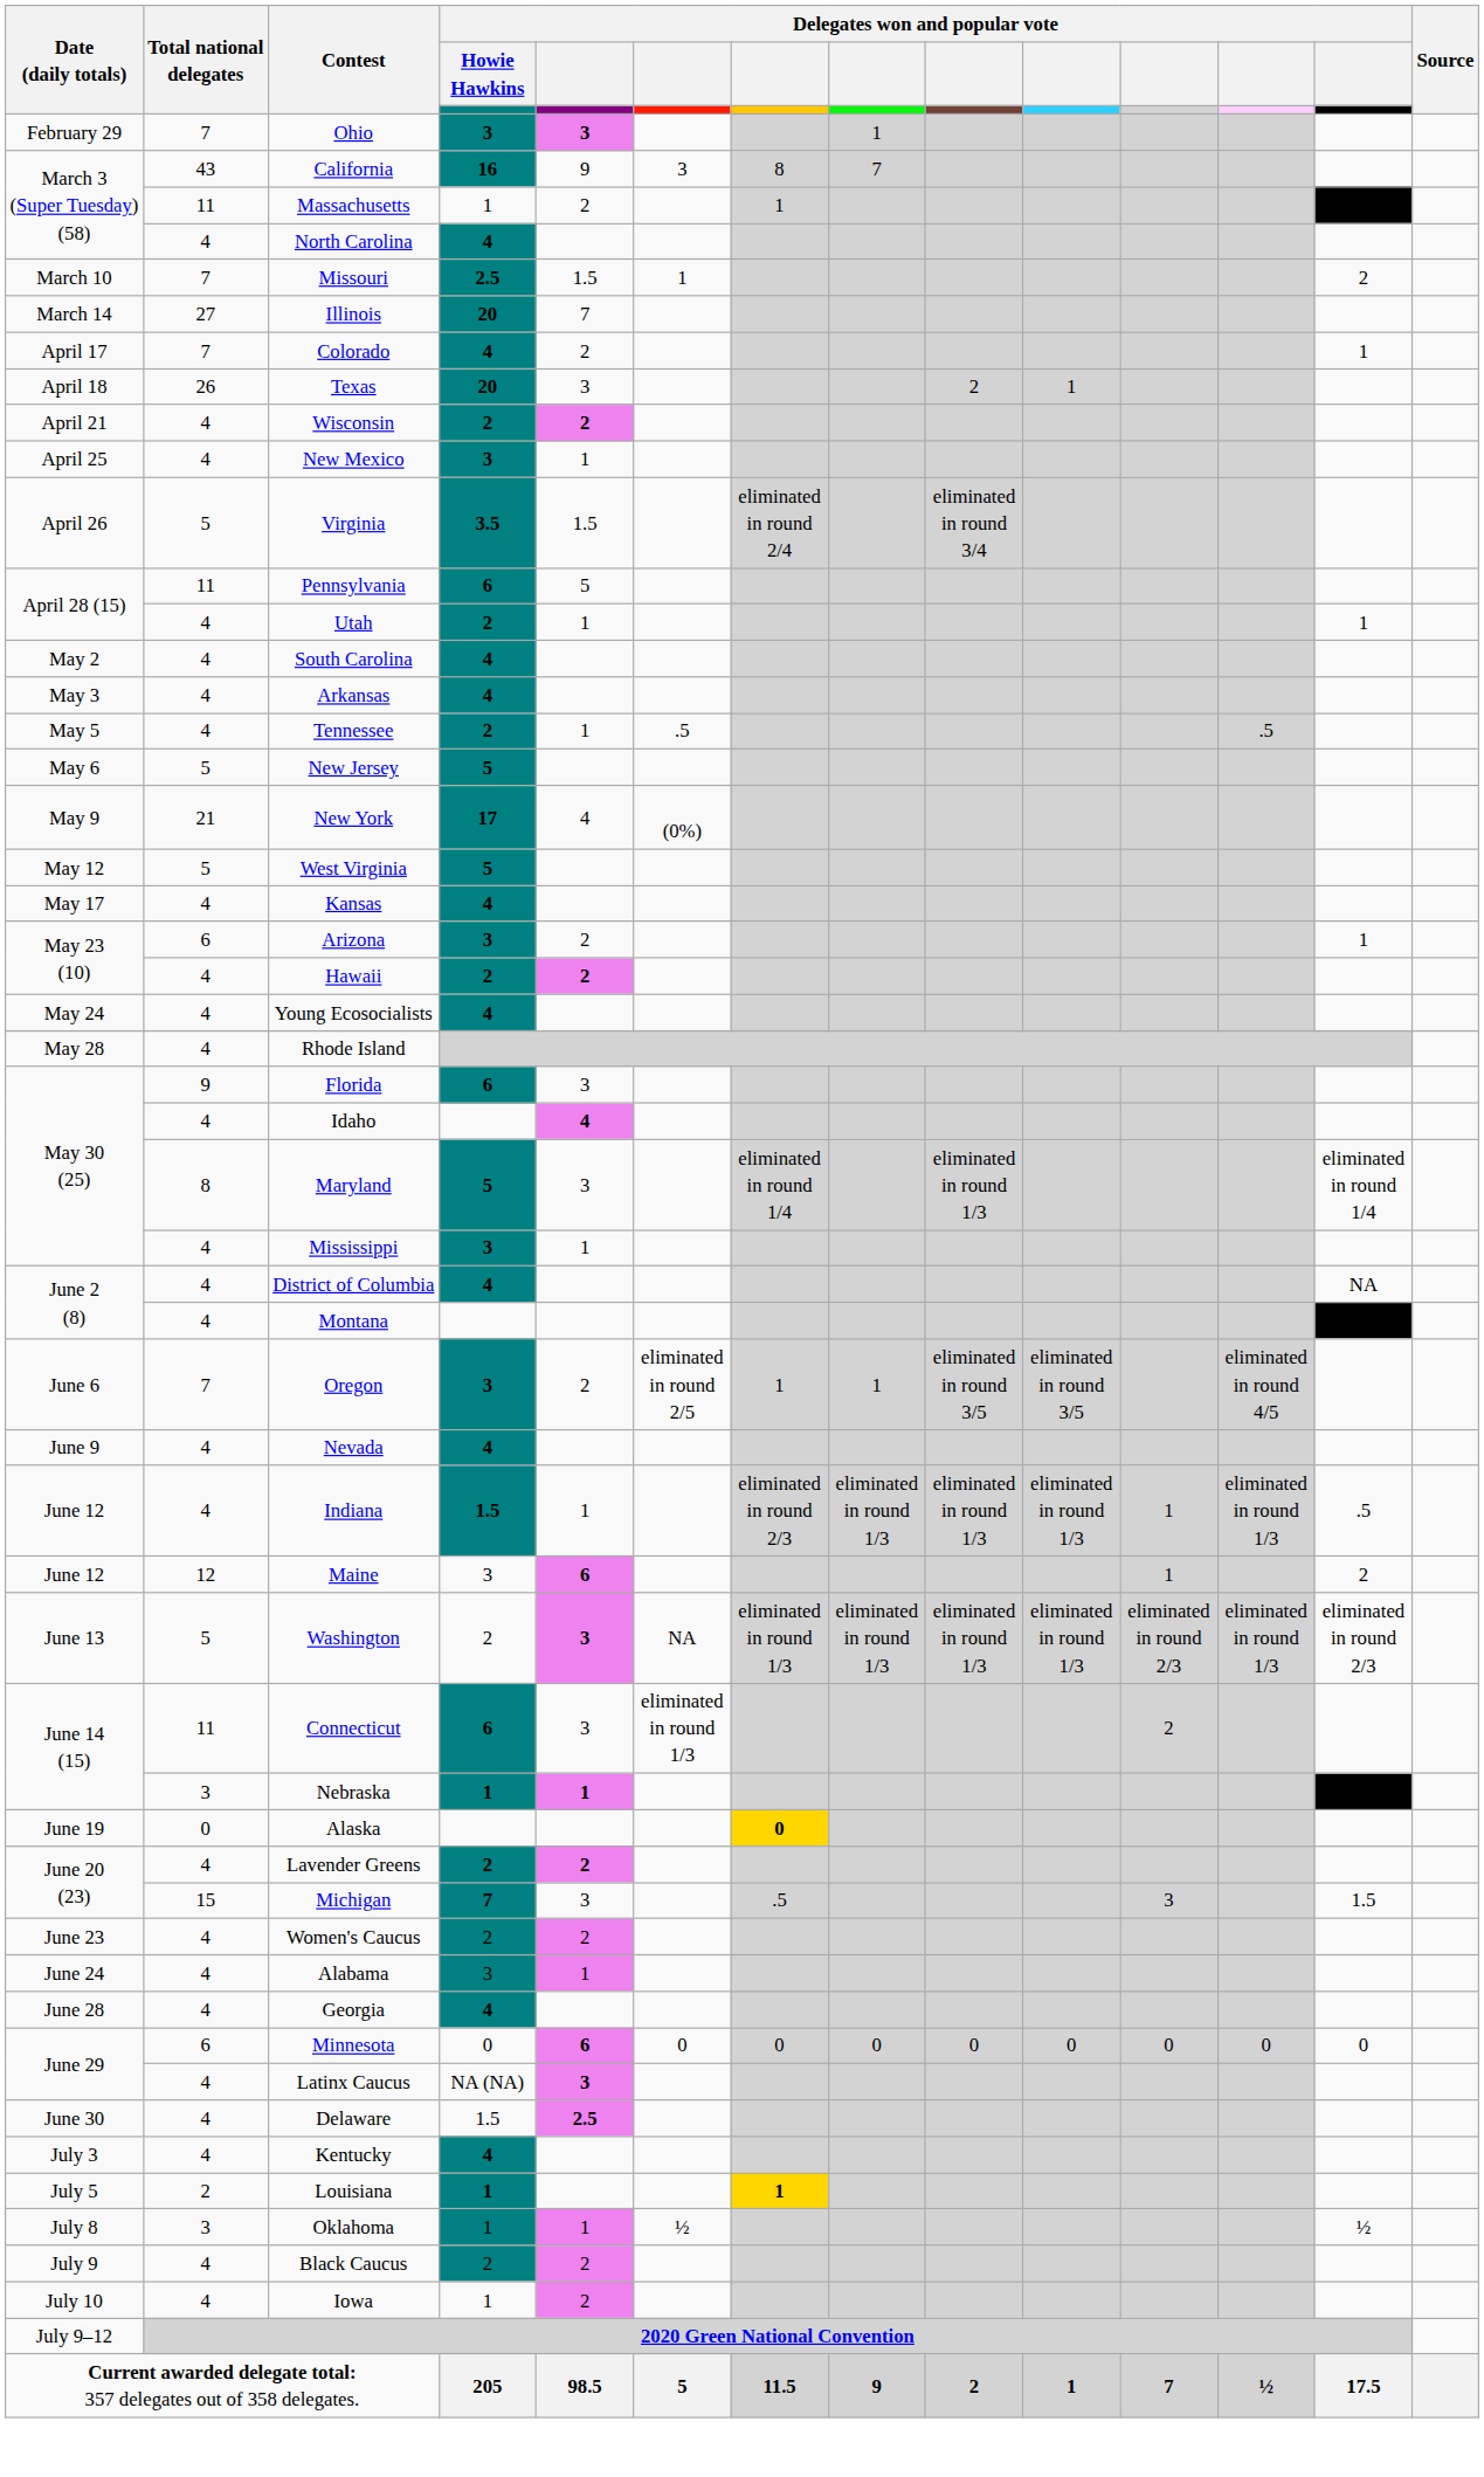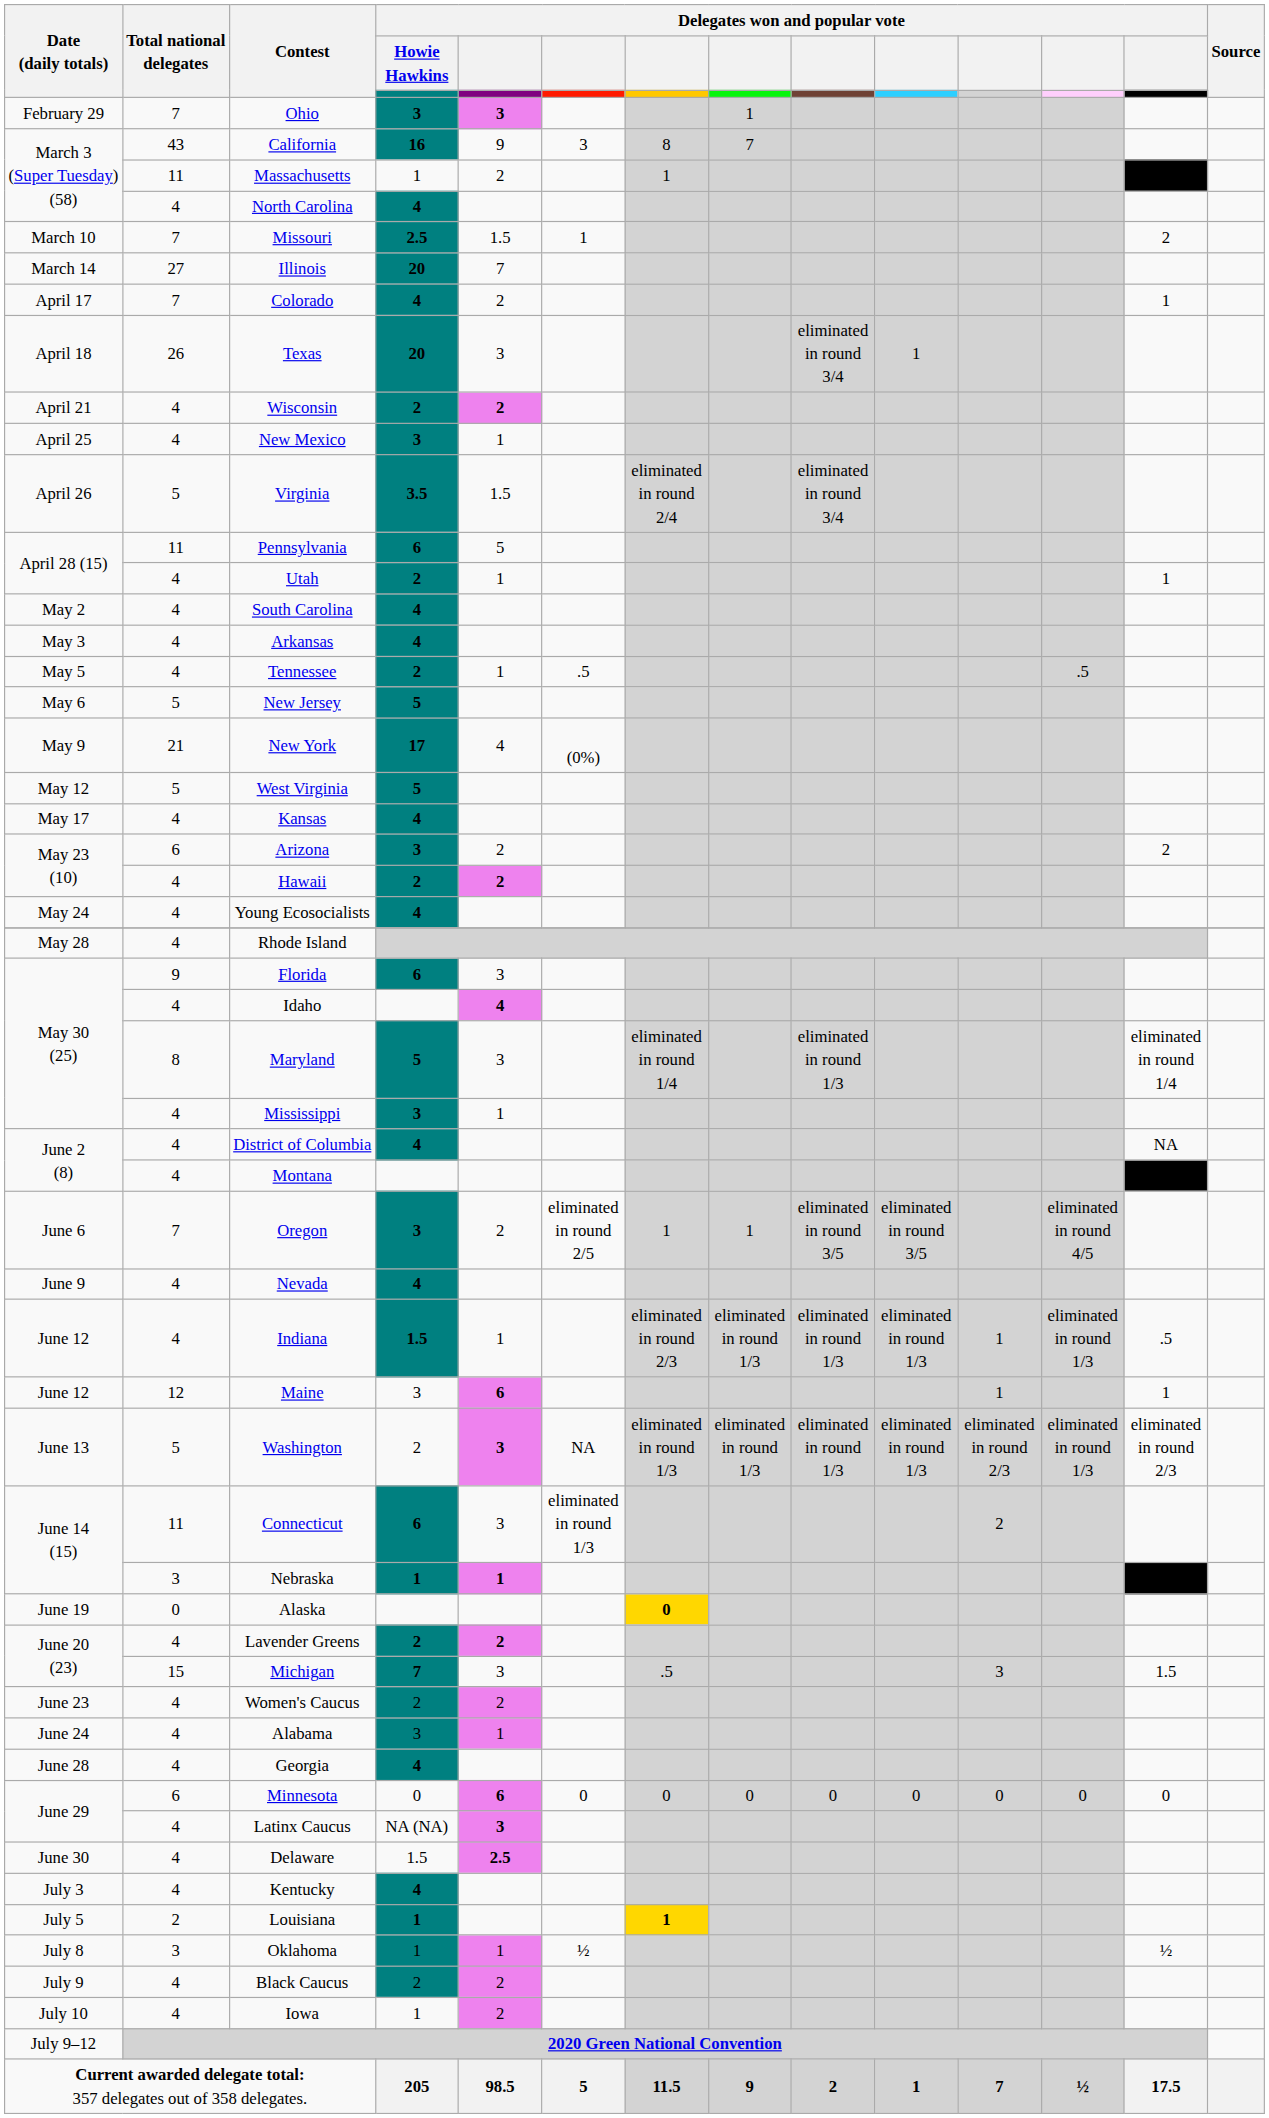Texas | column 9: 2 -> eliminated in round 3/4
Arizona | column 13: 1 -> 2
Maine | column 13: 2 -> 1
